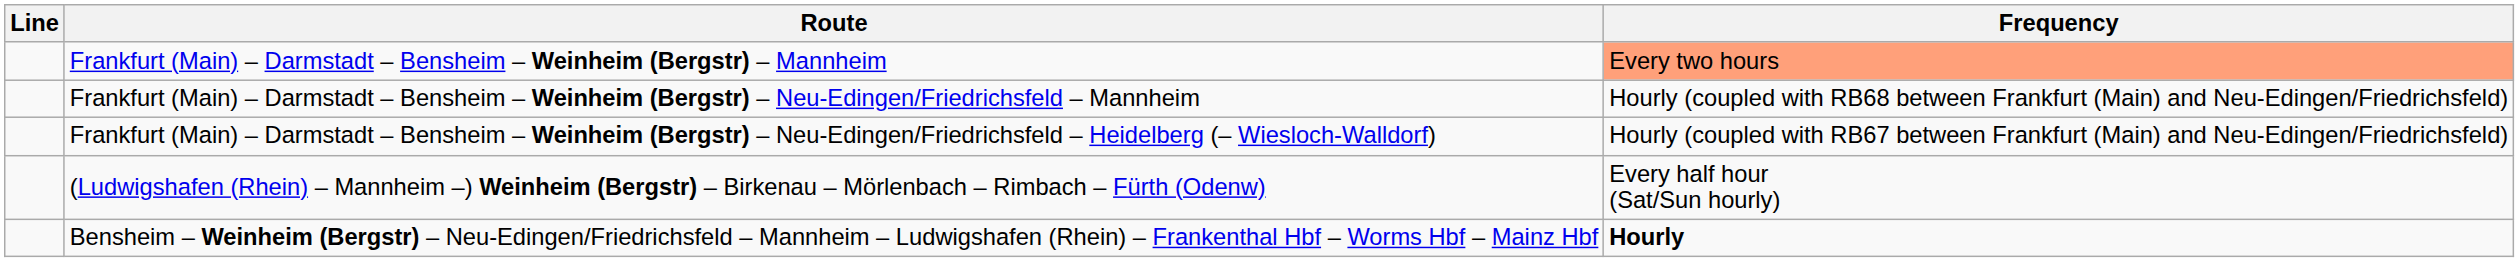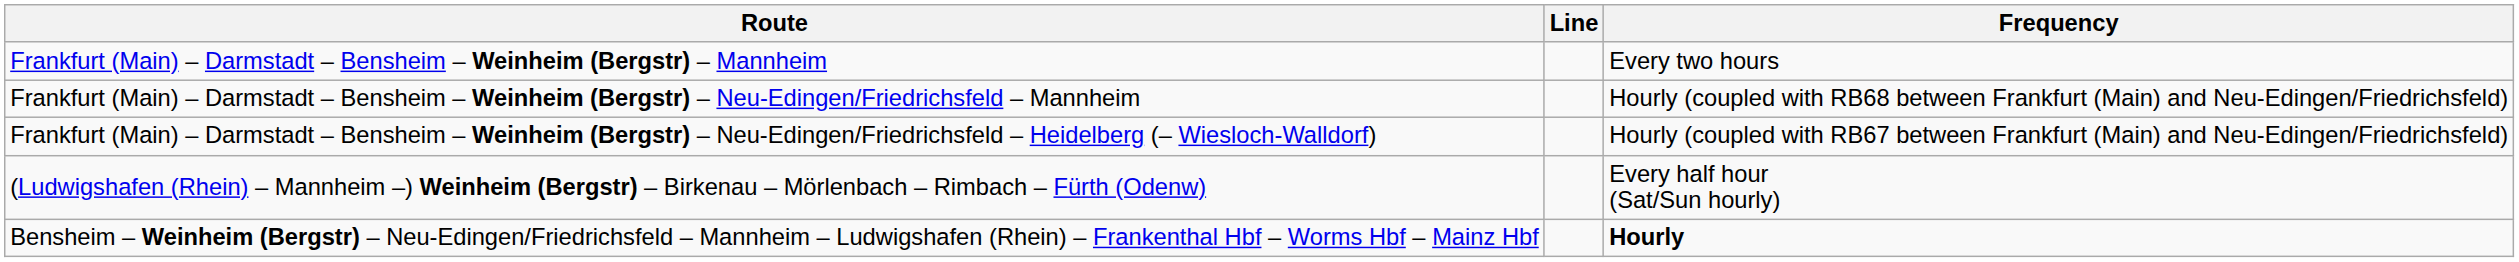columns swapped: Line <-> Route
row 2 | Frequency: lightsalmon background -> no background
